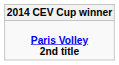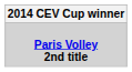row 2 | column 1: no background -> lightgrey background
